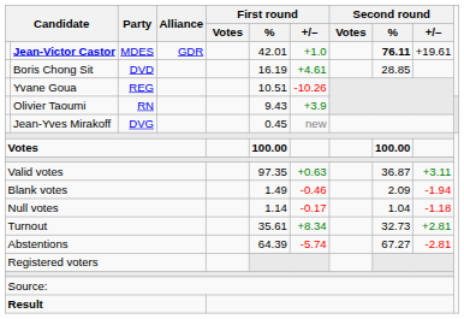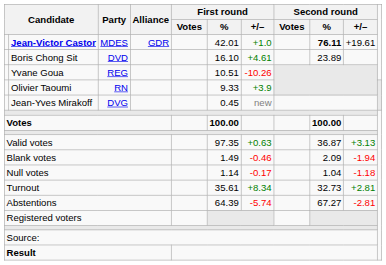Boris Chong Sit | First round / %: 16.19 -> 16.10
Boris Chong Sit | Second round / %: 28.85 -> 23.89
Olivier Taoumi | First round / %: 9.43 -> 9.33
Valid votes | Second round / +/–: +3.11 -> +3.13
